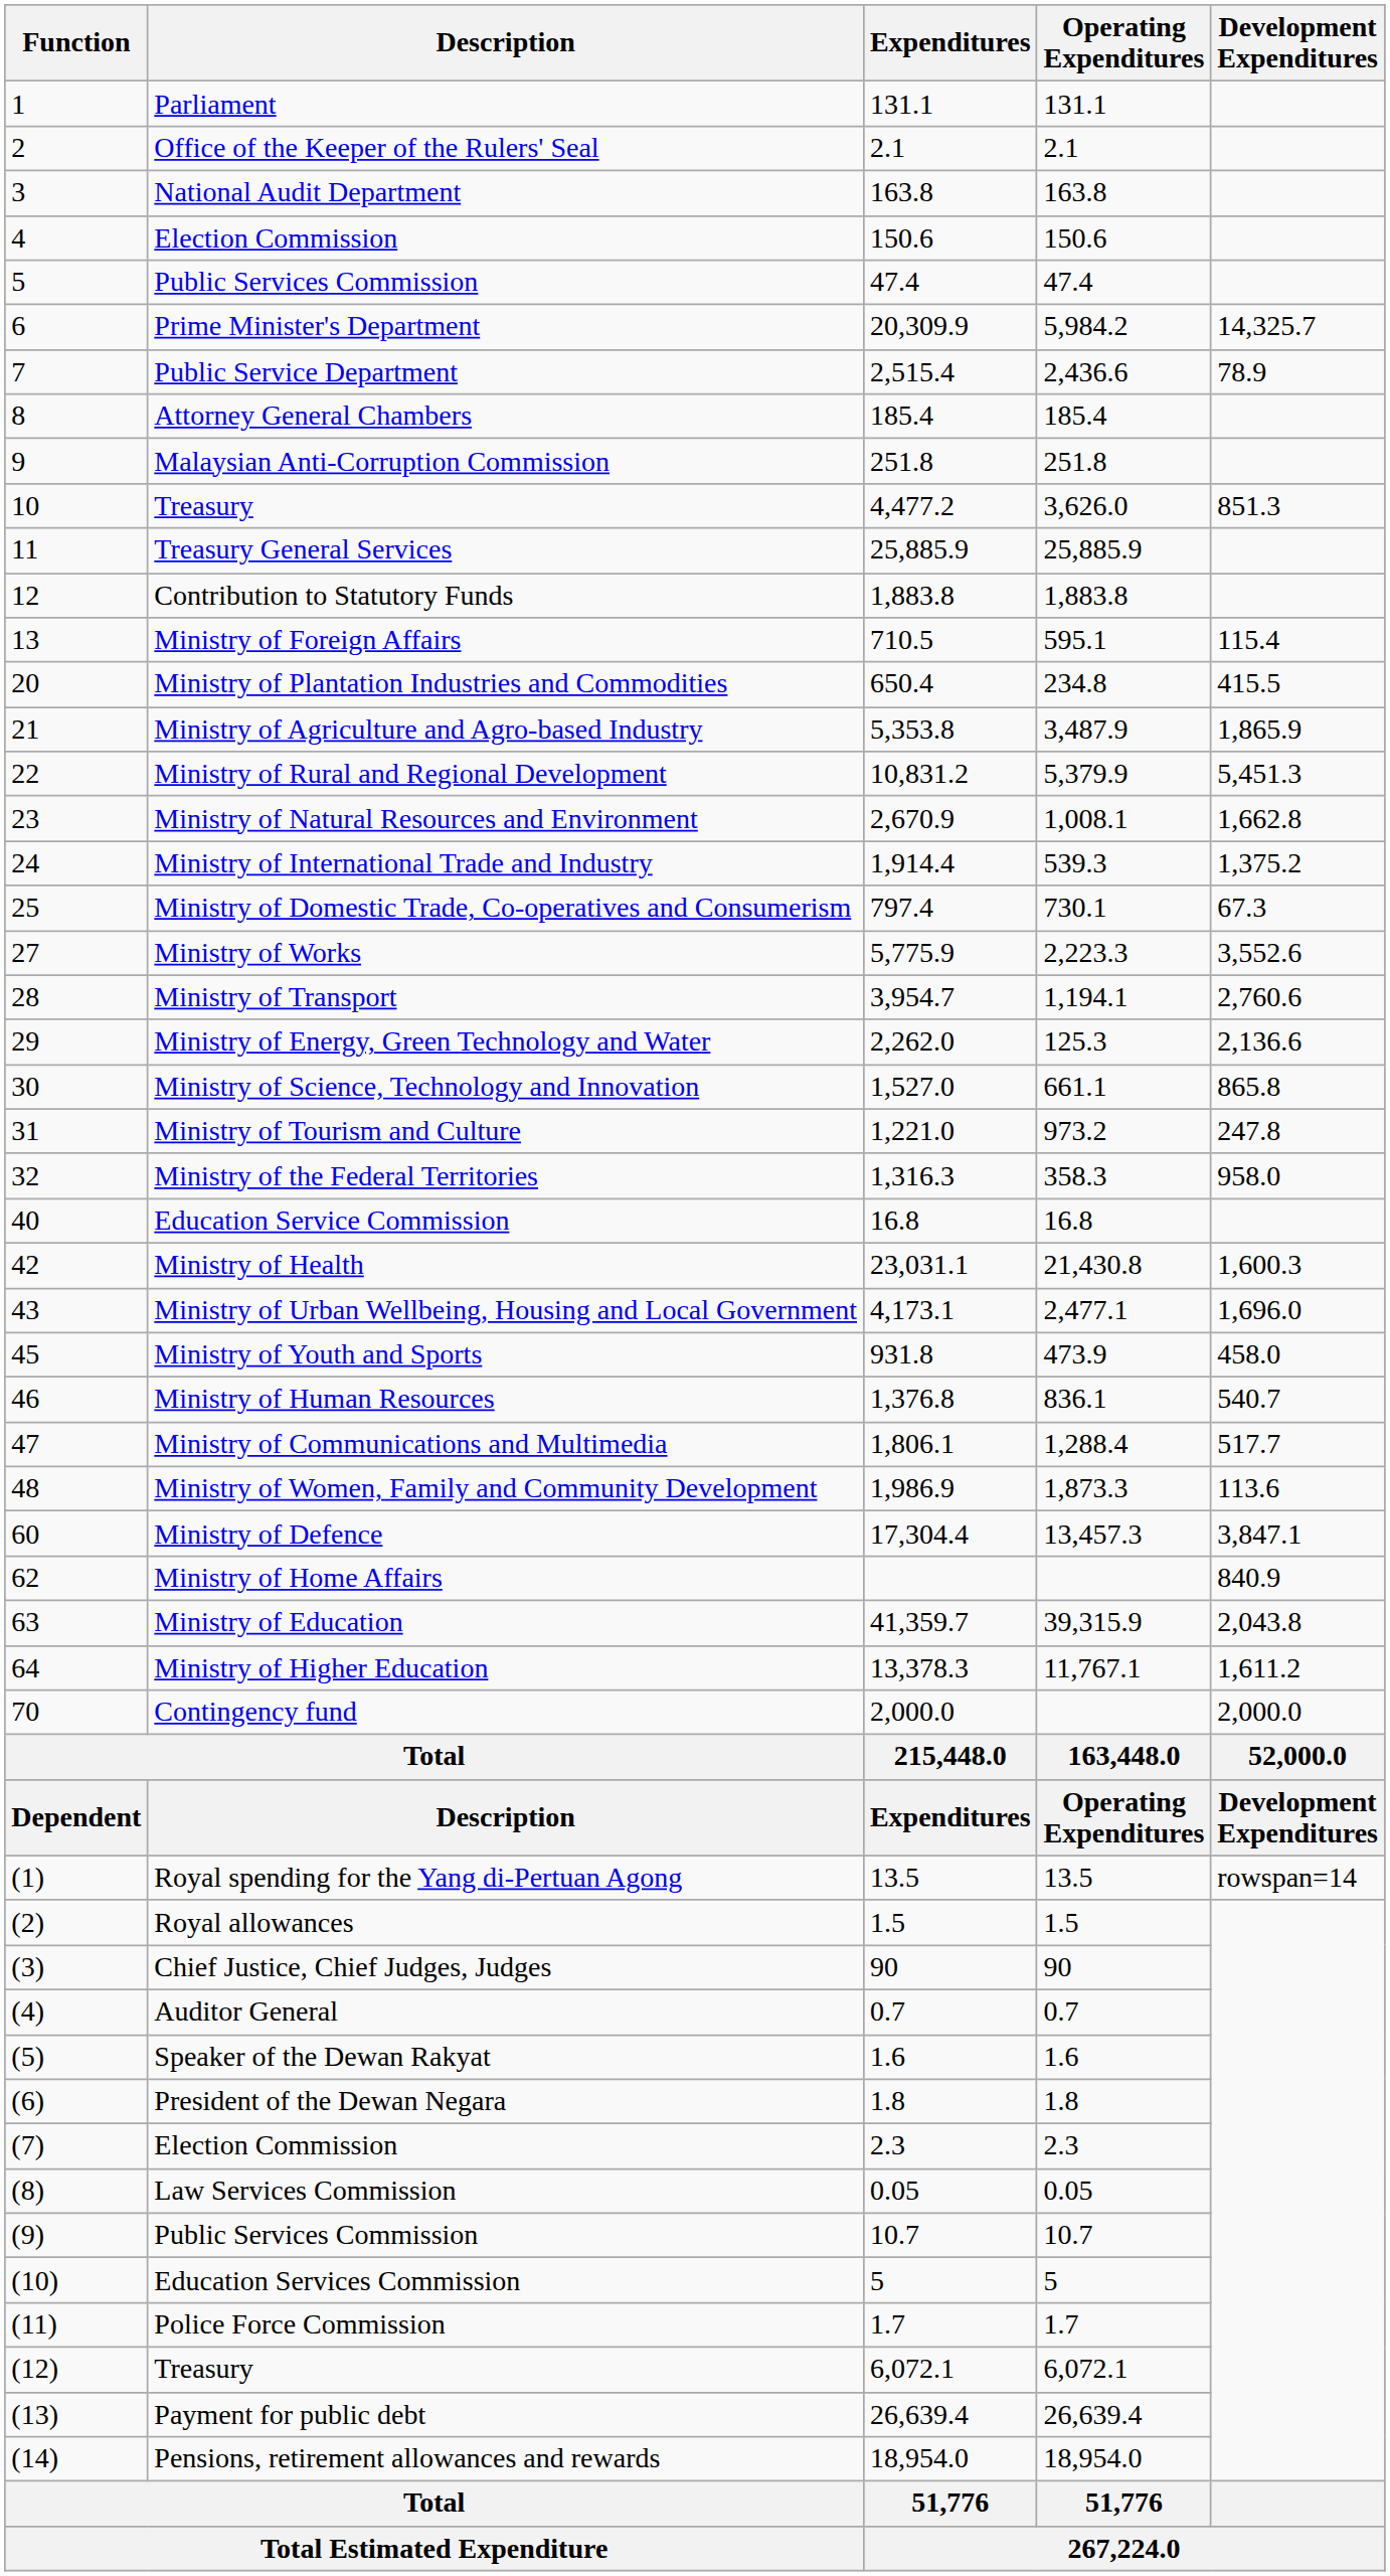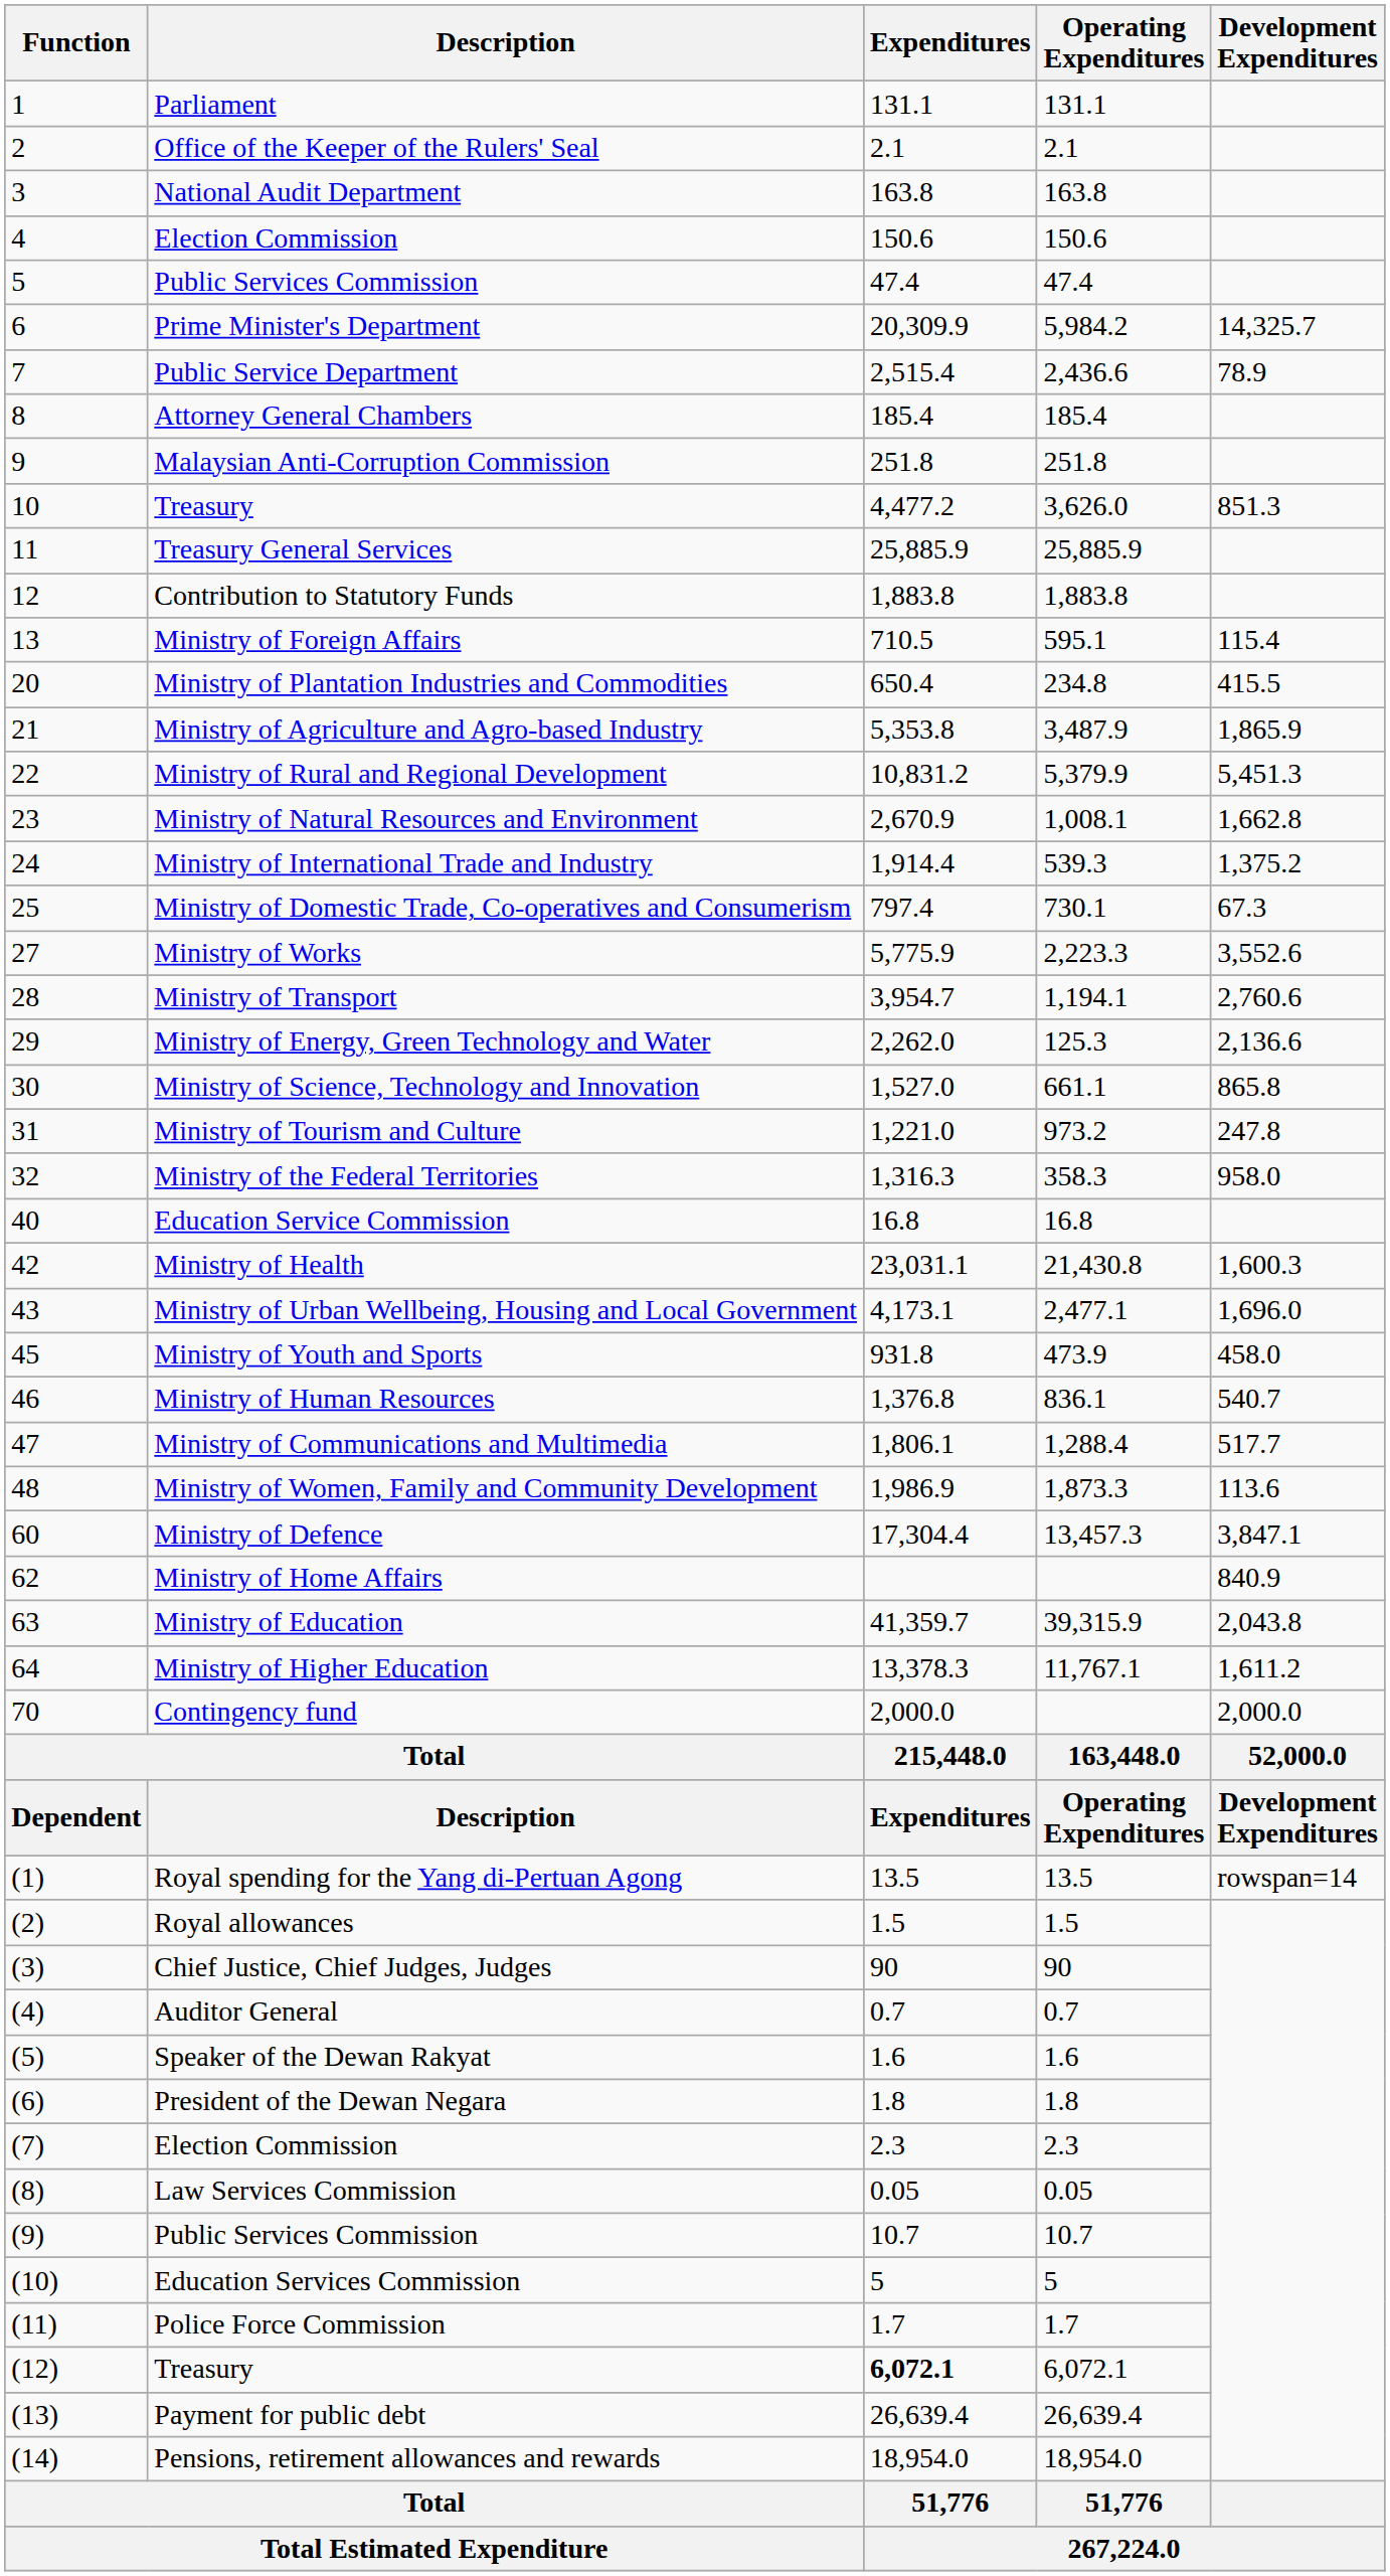(12) / Treasury | Expenditures: normal -> bold
